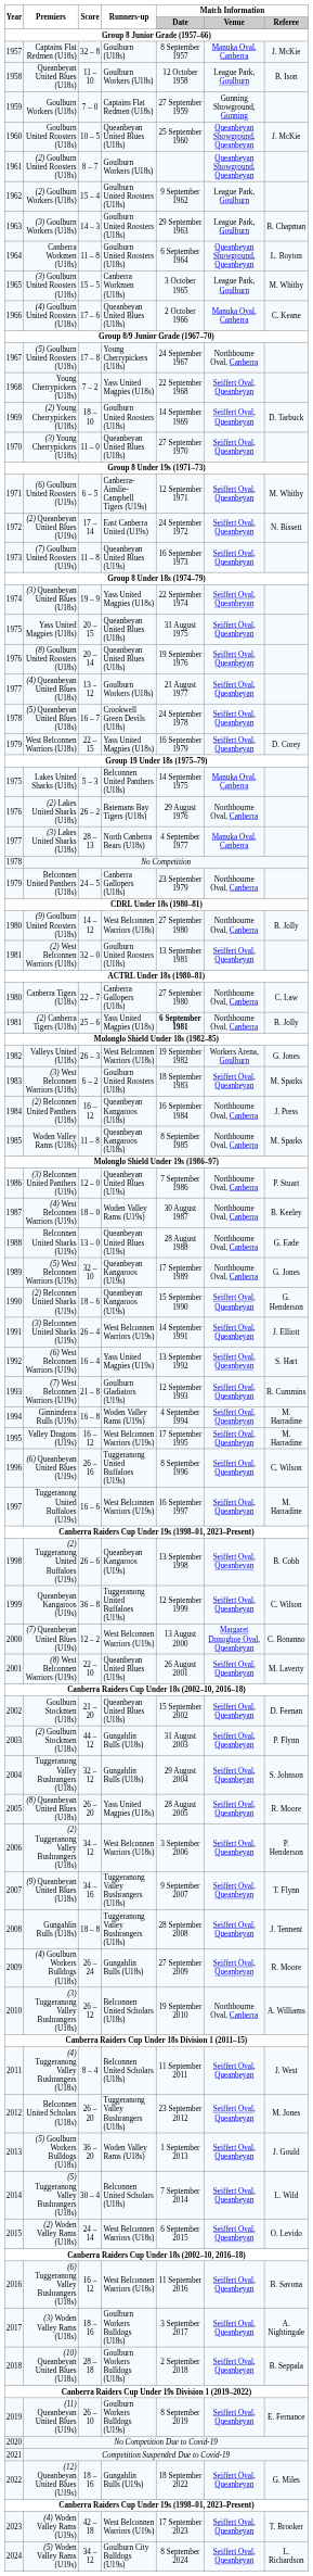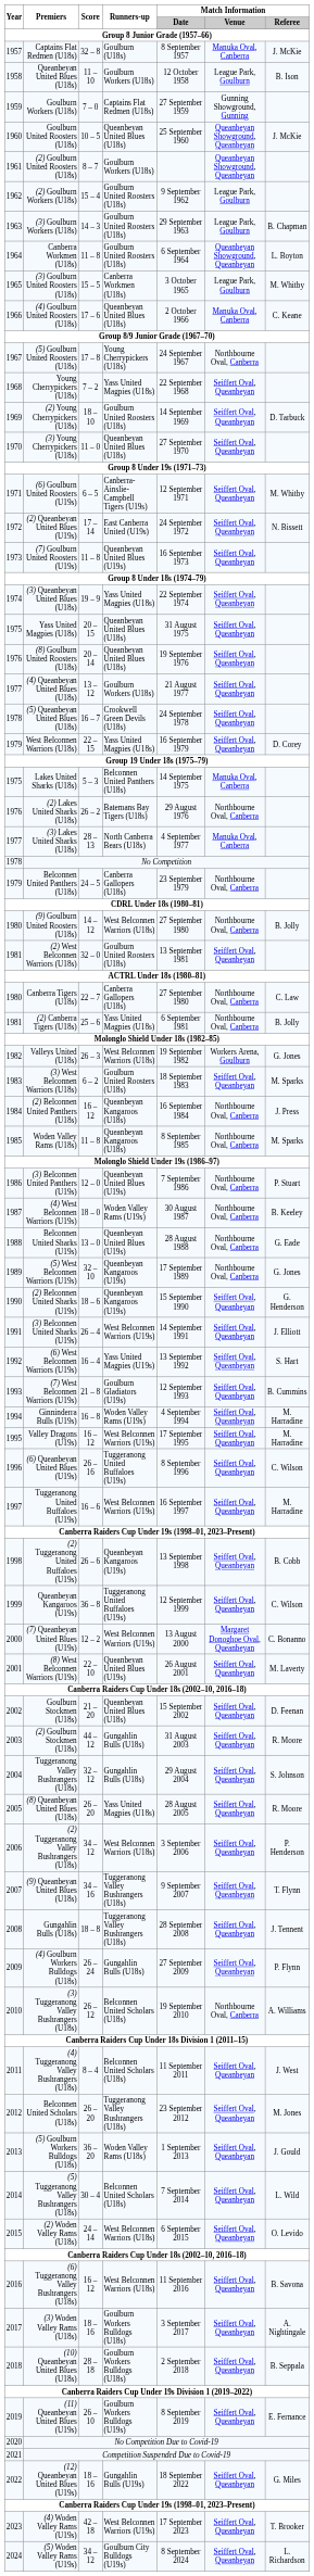(2) Canberra Tigers (U18s) | Match Information / Date: bold -> normal
(2) Goulburn Stockmen (U18s) | Match Information / Referee: P. Flynn -> R. Moore
(4) Goulburn Workers Bulldogs (U18s) | Match Information / Referee: R. Moore -> P. Flynn
